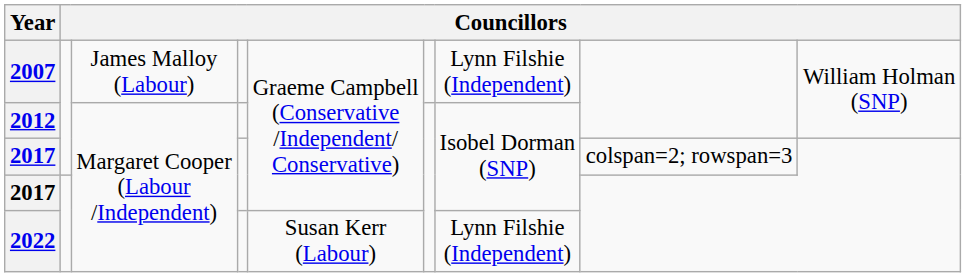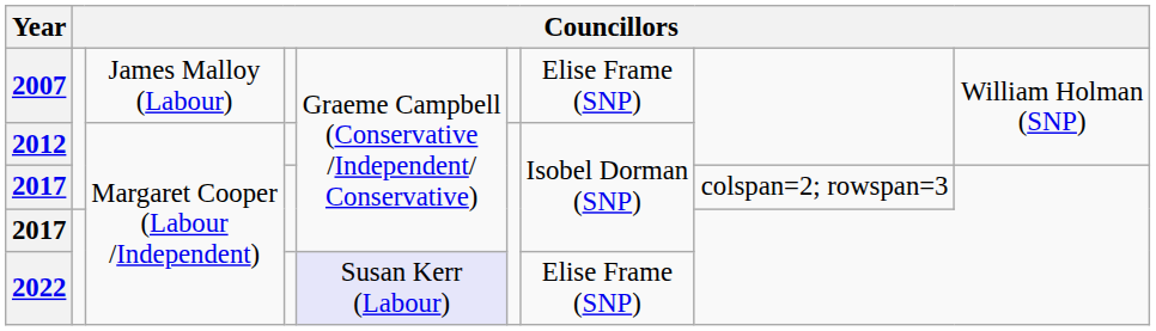2007 | column 7: Lynn Filshie (Independent) -> Elise Frame (SNP)
2022 | column 5: no background -> lavender background
2022 | column 7: Lynn Filshie (Independent) -> Elise Frame (SNP)
